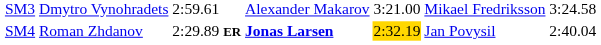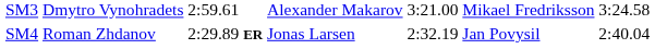SM4 | column 4: bold -> normal
SM4 | column 5: gold background -> no background
